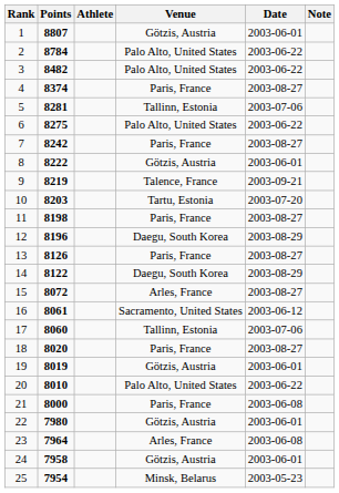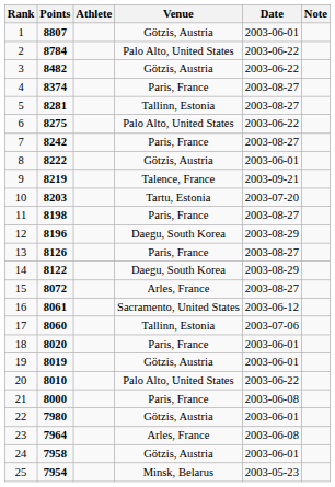3 | Venue: Palo Alto, United States -> Götzis, Austria
5 | Date: 2003-07-06 -> 2003-08-27
18 | Date: 2003-08-27 -> 2003-06-01
